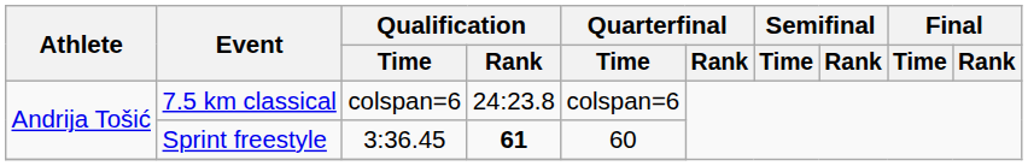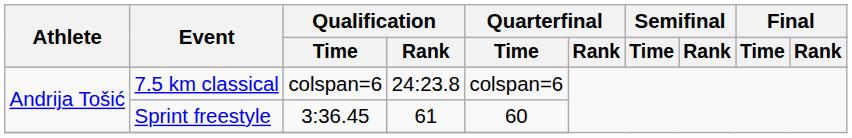Sprint freestyle | Qualification / Rank: bold -> normal
